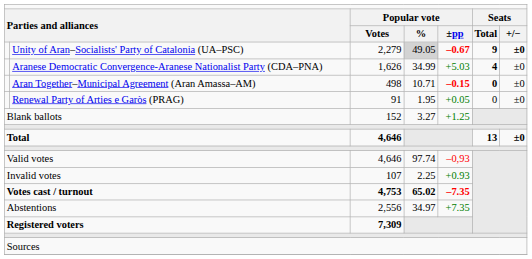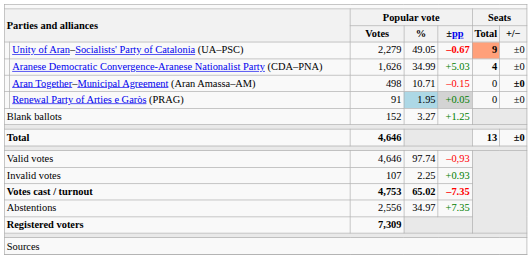Unity of Aran–Socialists' Party of Catalonia (UA–PSC) | column 4: lightgrey background -> no background
Unity of Aran–Socialists' Party of Catalonia (UA–PSC) | column 6: no background -> lightsalmon background
Unity of Aran–Socialists' Party of Catalonia (UA–PSC) | column 7: bold -> normal
Aran Together–Municipal Agreement (Aran Amassa–AM) | column 5: bold -> normal
Aran Together–Municipal Agreement (Aran Amassa–AM) | column 6: bold -> normal
Aran Together–Municipal Agreement (Aran Amassa–AM) | column 7: normal -> bold
Renewal Party of Arties e Garòs (PRAG) | column 4: no background -> lightblue background
Renewal Party of Arties e Garòs (PRAG) | column 5: no background -> lightgrey background
